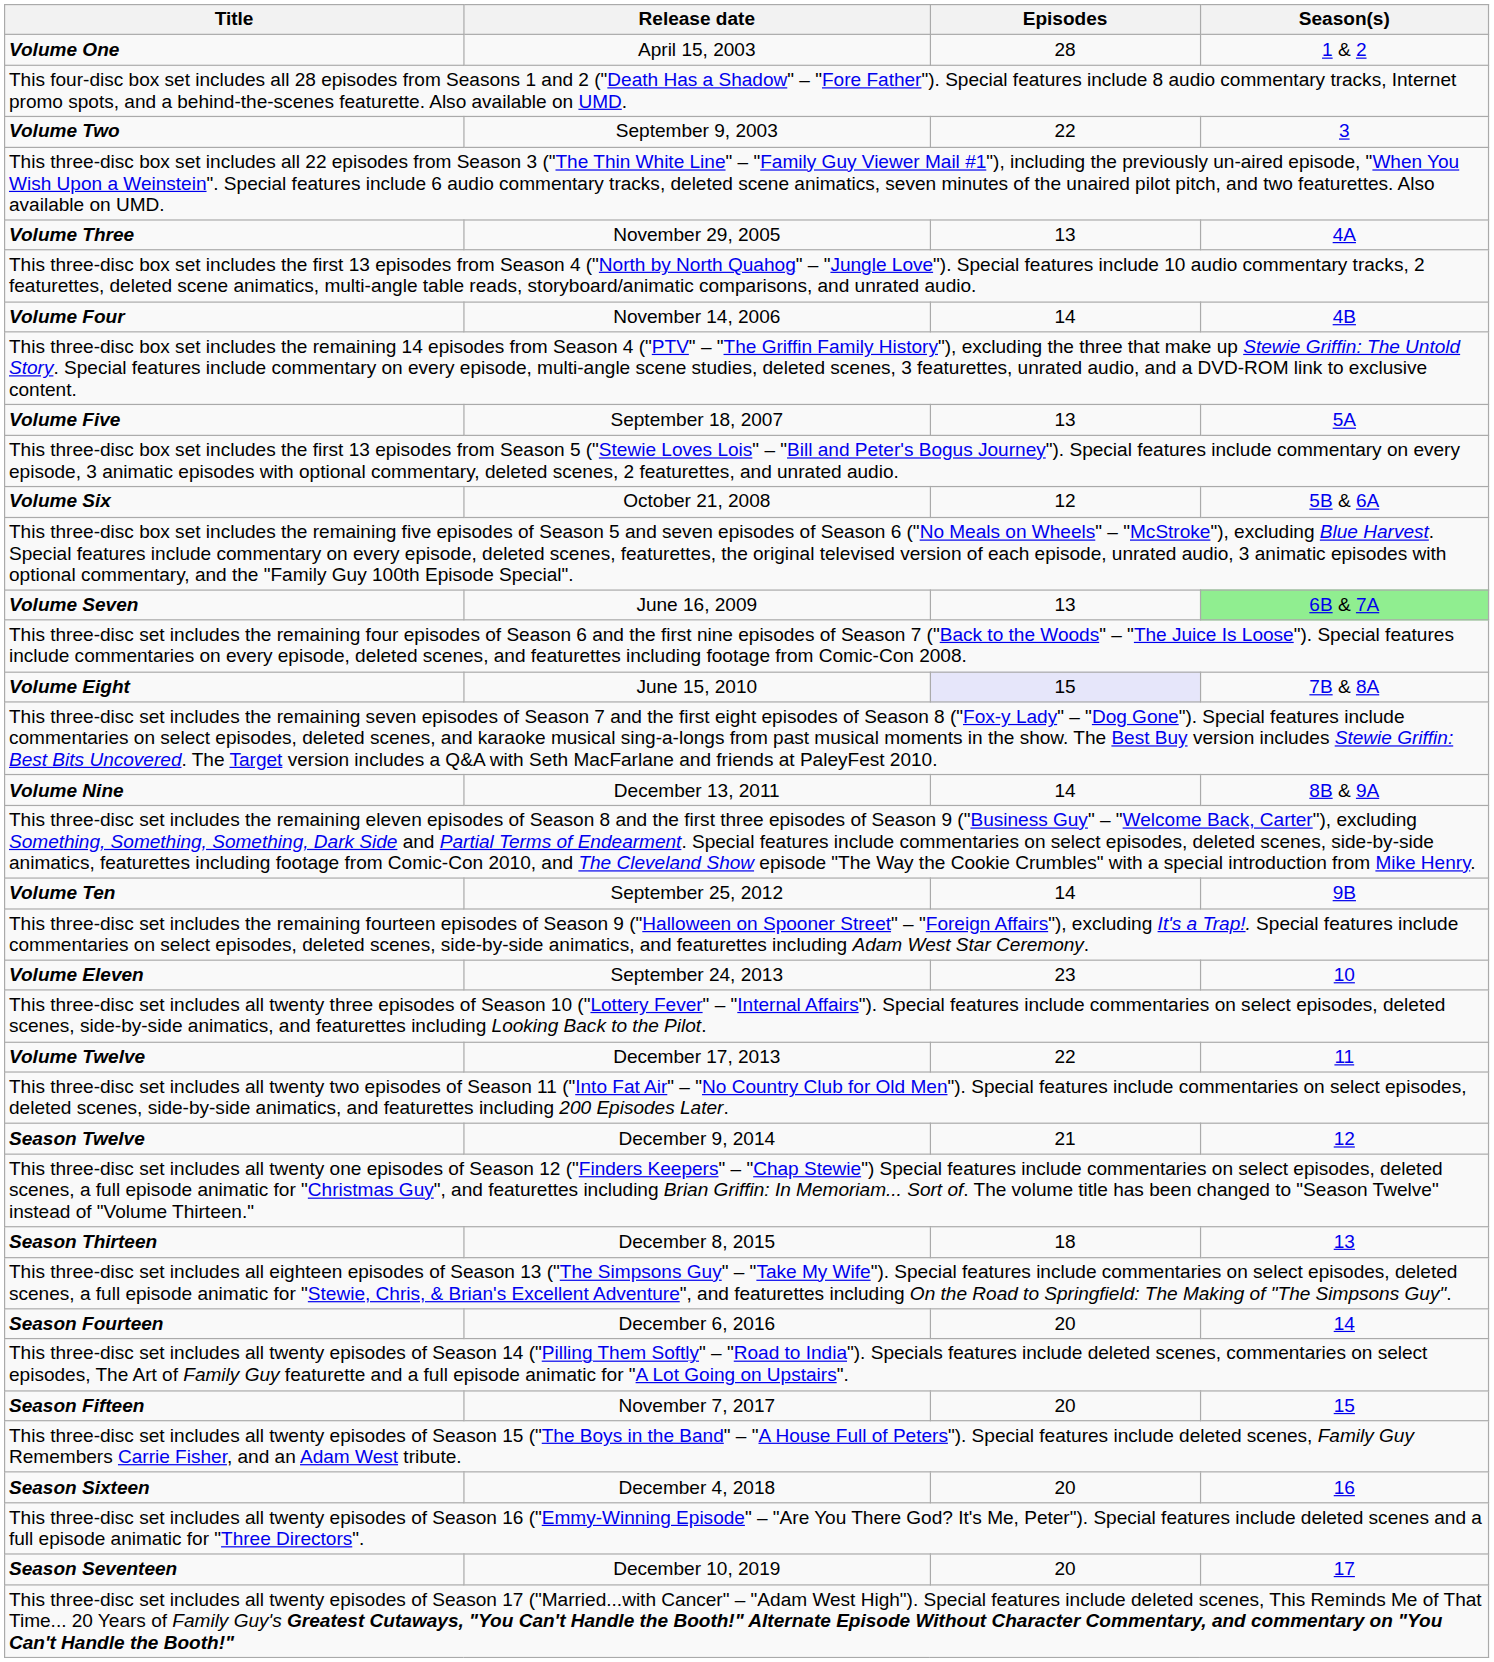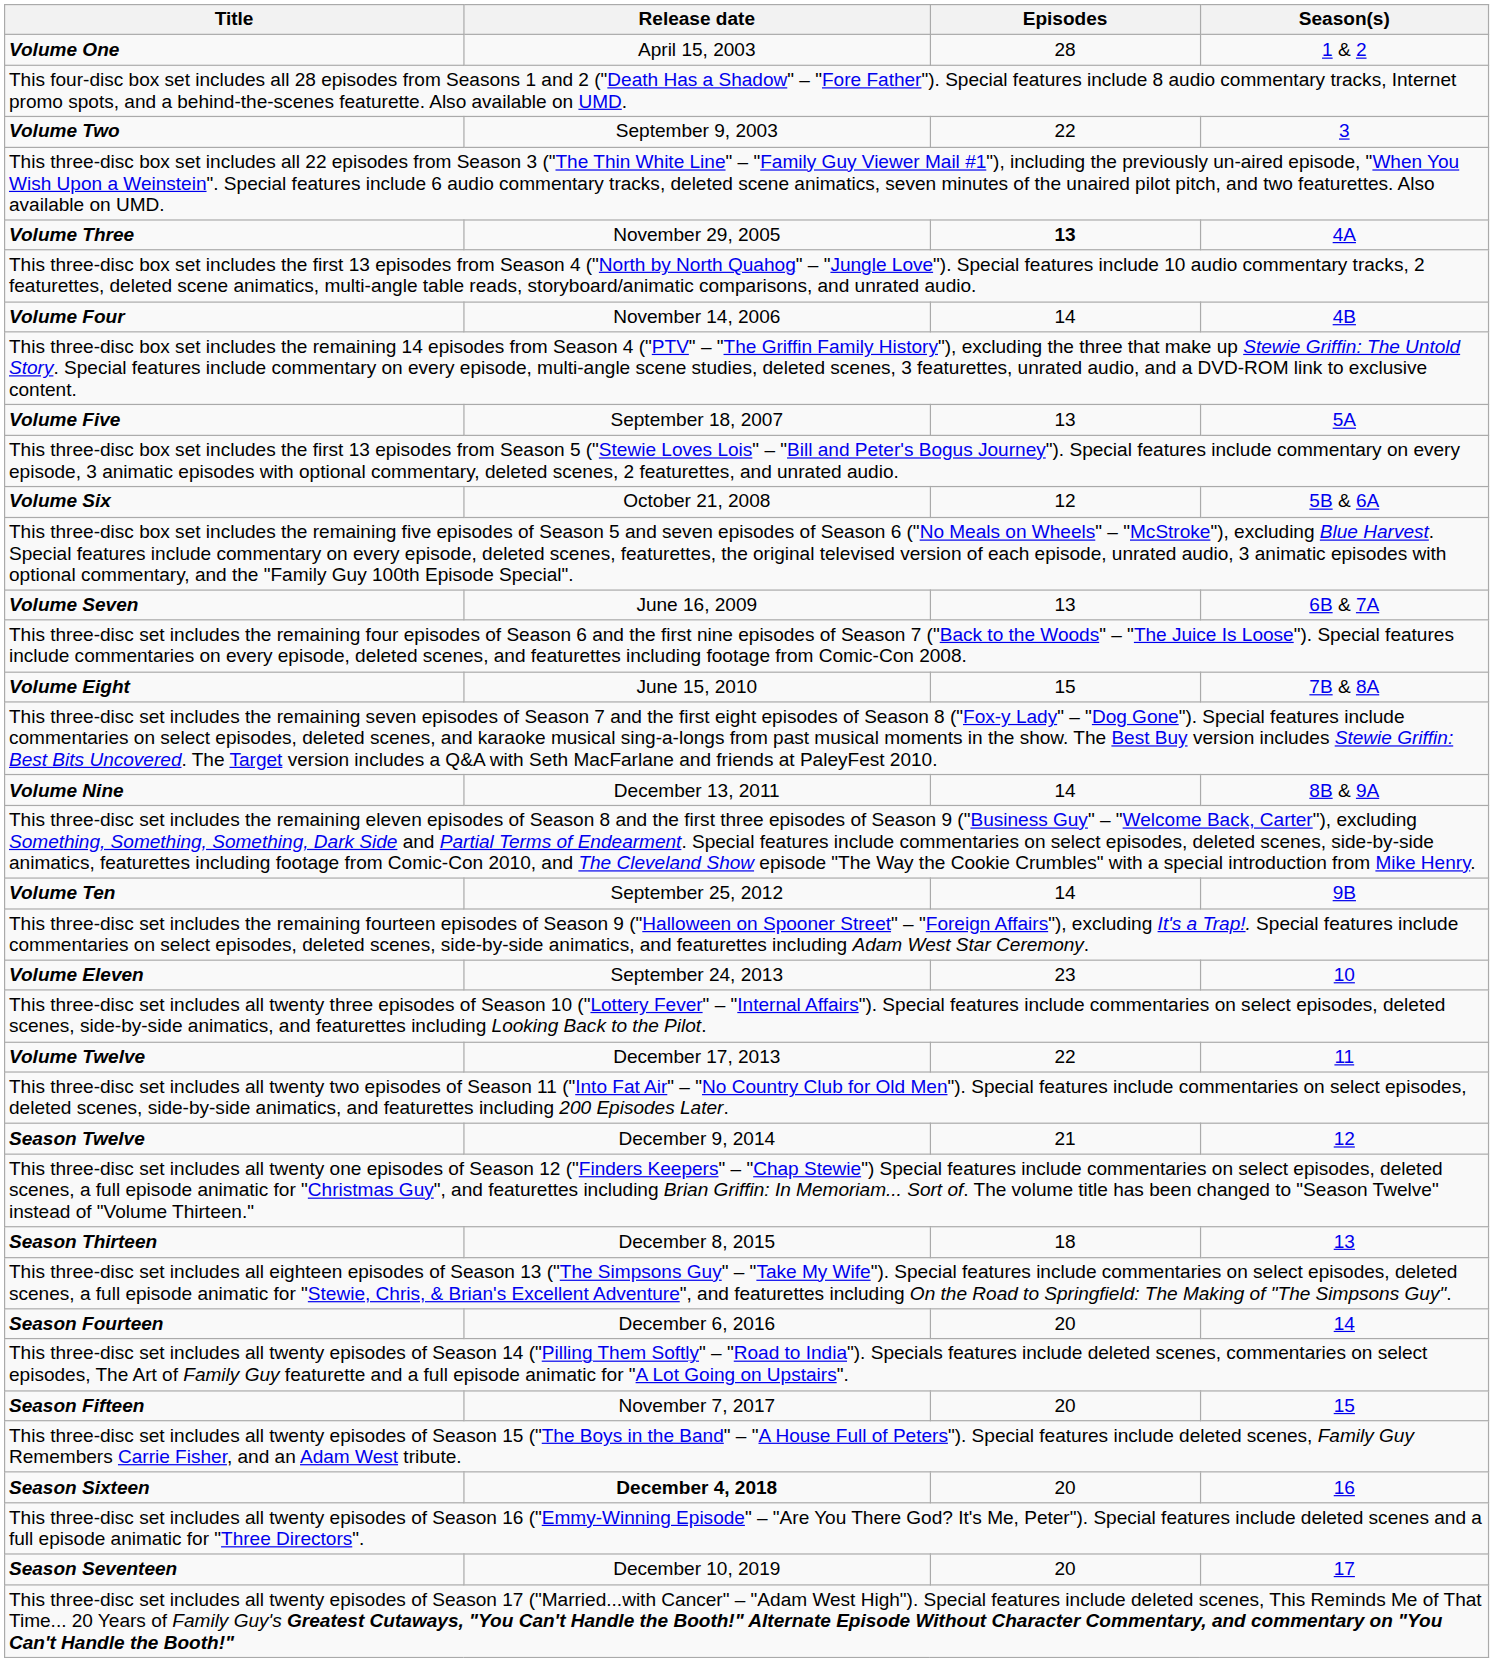Volume Three | Episodes: normal -> bold
Volume Seven | Season(s): lightgreen background -> no background
Volume Eight | Episodes: lavender background -> no background
Season Sixteen | Release date: normal -> bold
